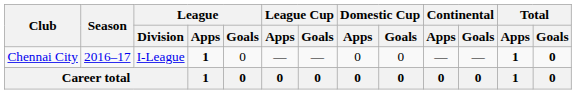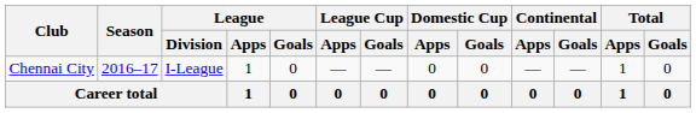Chennai City | League / Apps: bold -> normal
Chennai City | Total / Apps: bold -> normal
Chennai City | Total / Goals: bold -> normal
